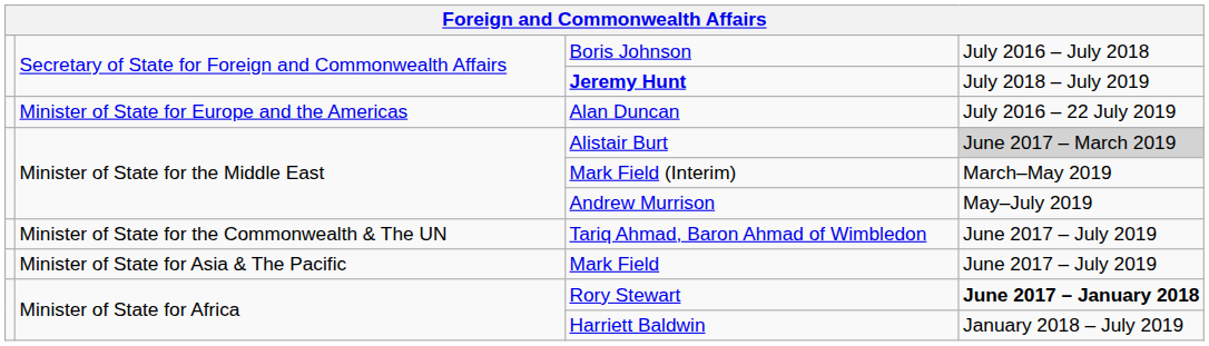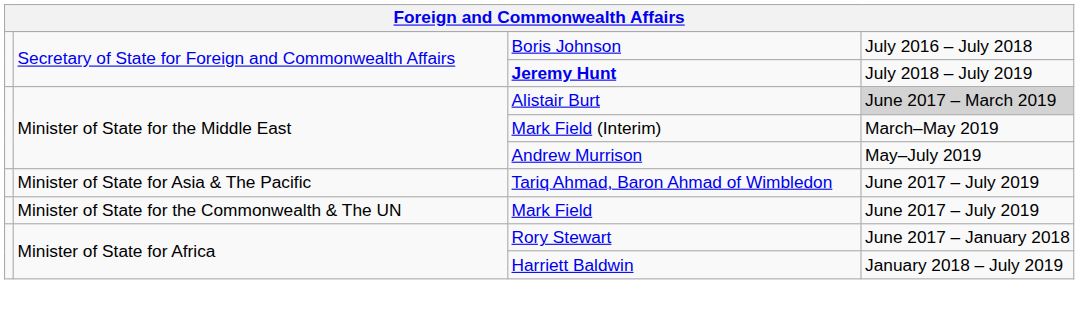- row: Minister of State for Europe and the Americas | Alan Duncan | July 2016 – 22 July 2019
Tariq Ahmad, Baron Ahmad of Wimbledon | column 2: Minister of State for the Commonwealth & The UN -> Minister of State for Asia & The Pacific
Mark Field | column 2: Minister of State for Asia & The Pacific -> Minister of State for the Commonwealth & The UN
Rory Stewart | column 4: bold -> normal
